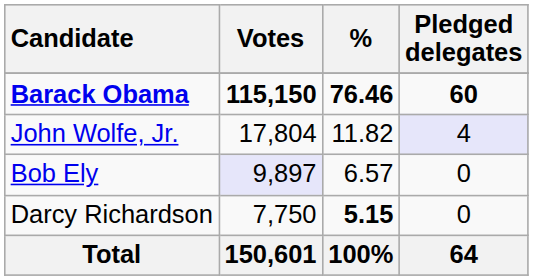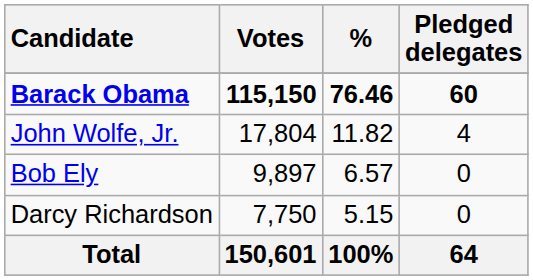John Wolfe, Jr. | Pledged delegates: lavender background -> no background
Bob Ely | Votes: lavender background -> no background
Darcy Richardson | %: bold -> normal
